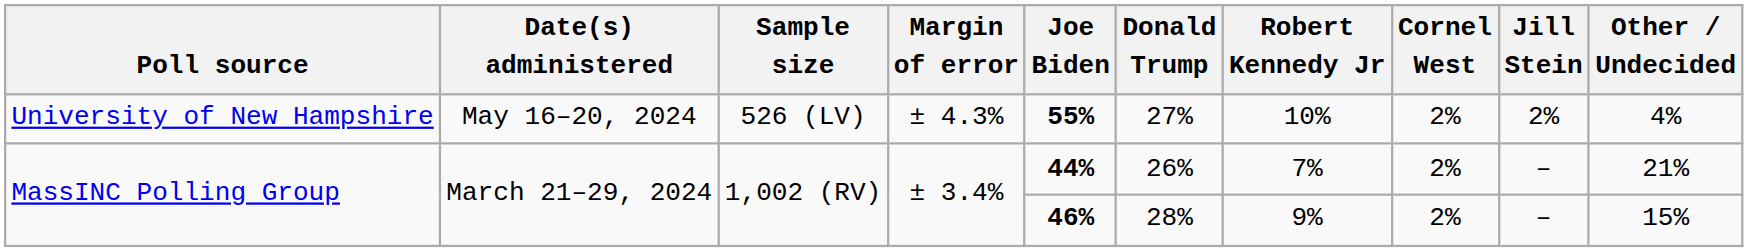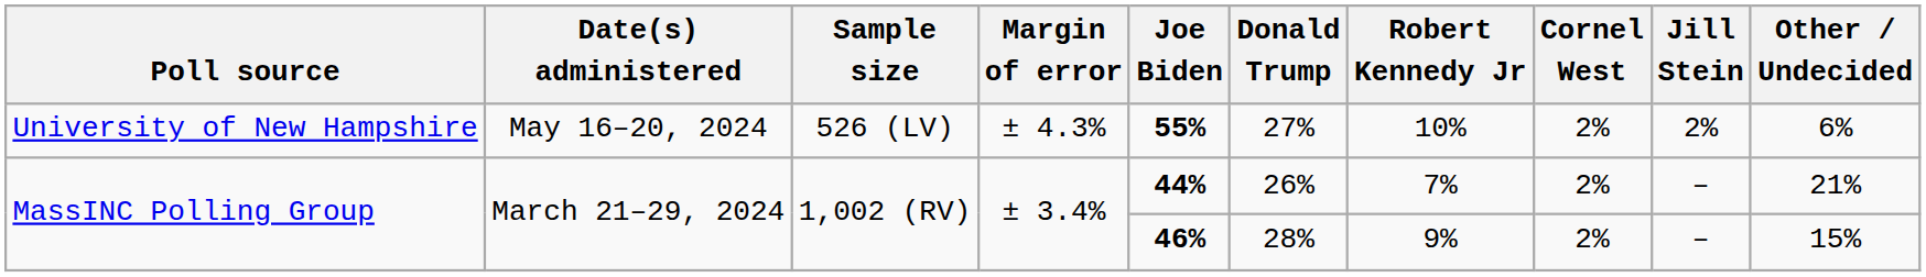University of New Hampshire | Other / Undecided: 4% -> 6%
